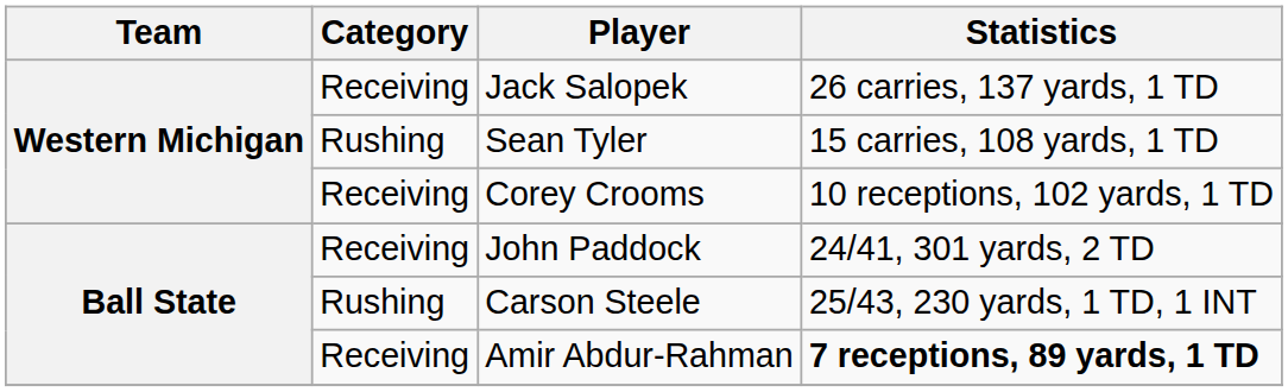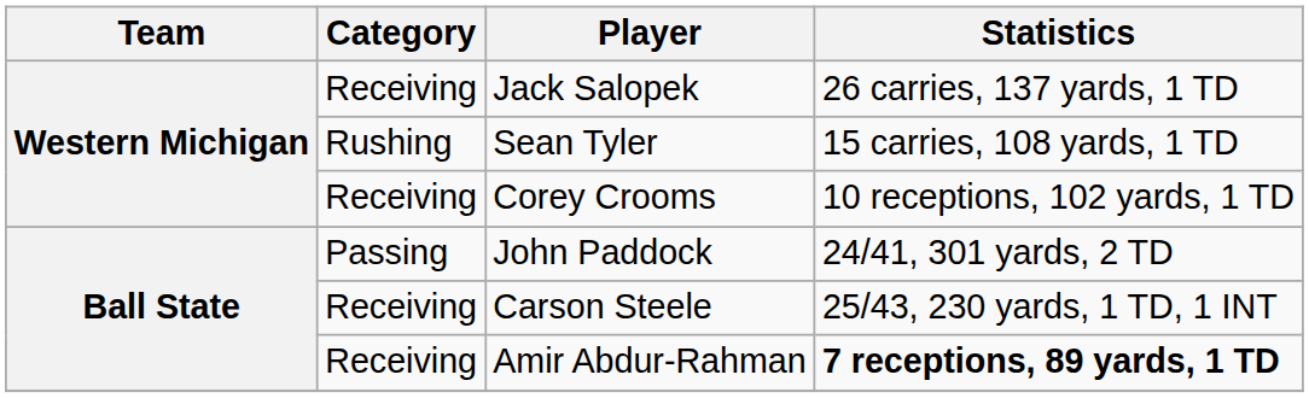John Paddock | Category: Receiving -> Passing
Carson Steele | Category: Rushing -> Receiving
